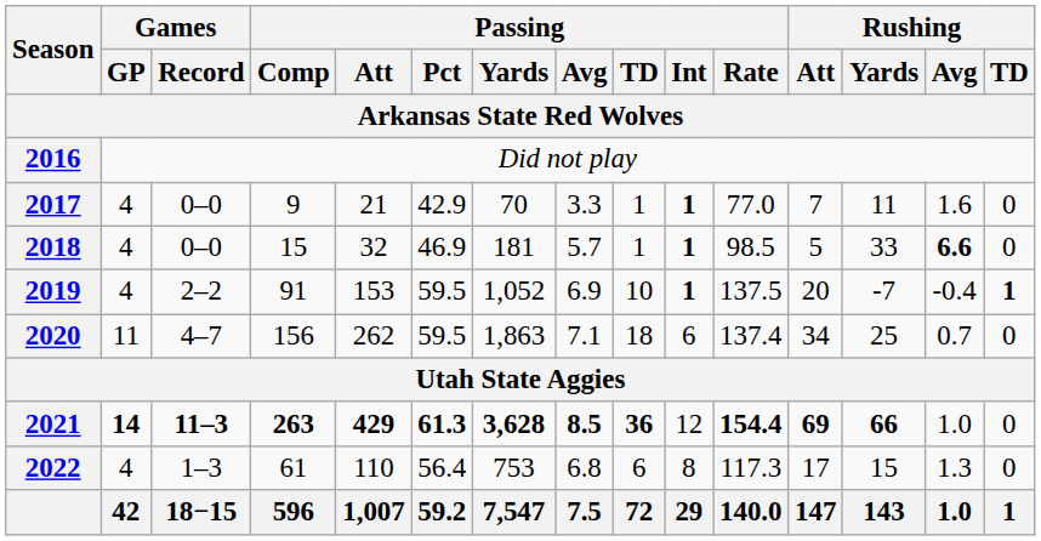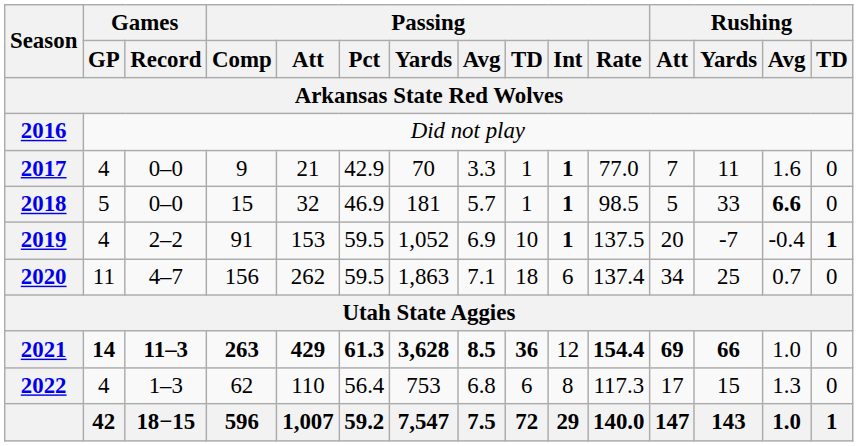2018 | Games / GP: 4 -> 5
2022 | Passing / Comp: 61 -> 62
